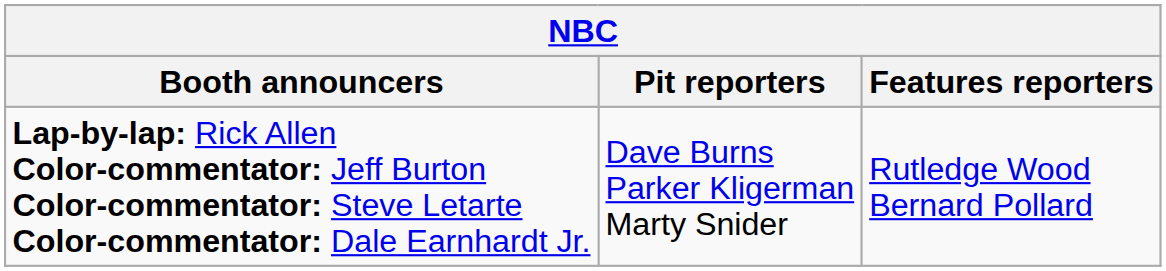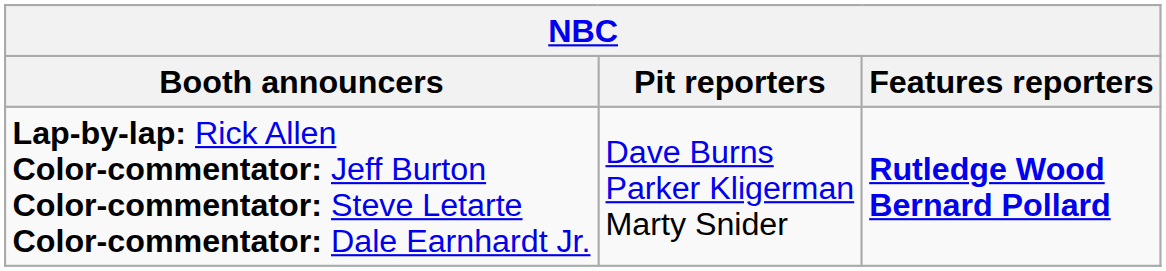row 3 | Features reporters: normal -> bold
